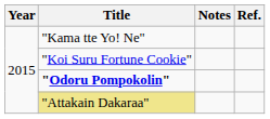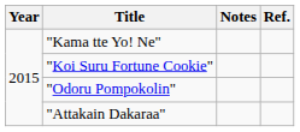"Odoru Pompokolin" | Title: bold -> normal
"Attakain Dakaraa" | Title: khaki background -> no background
